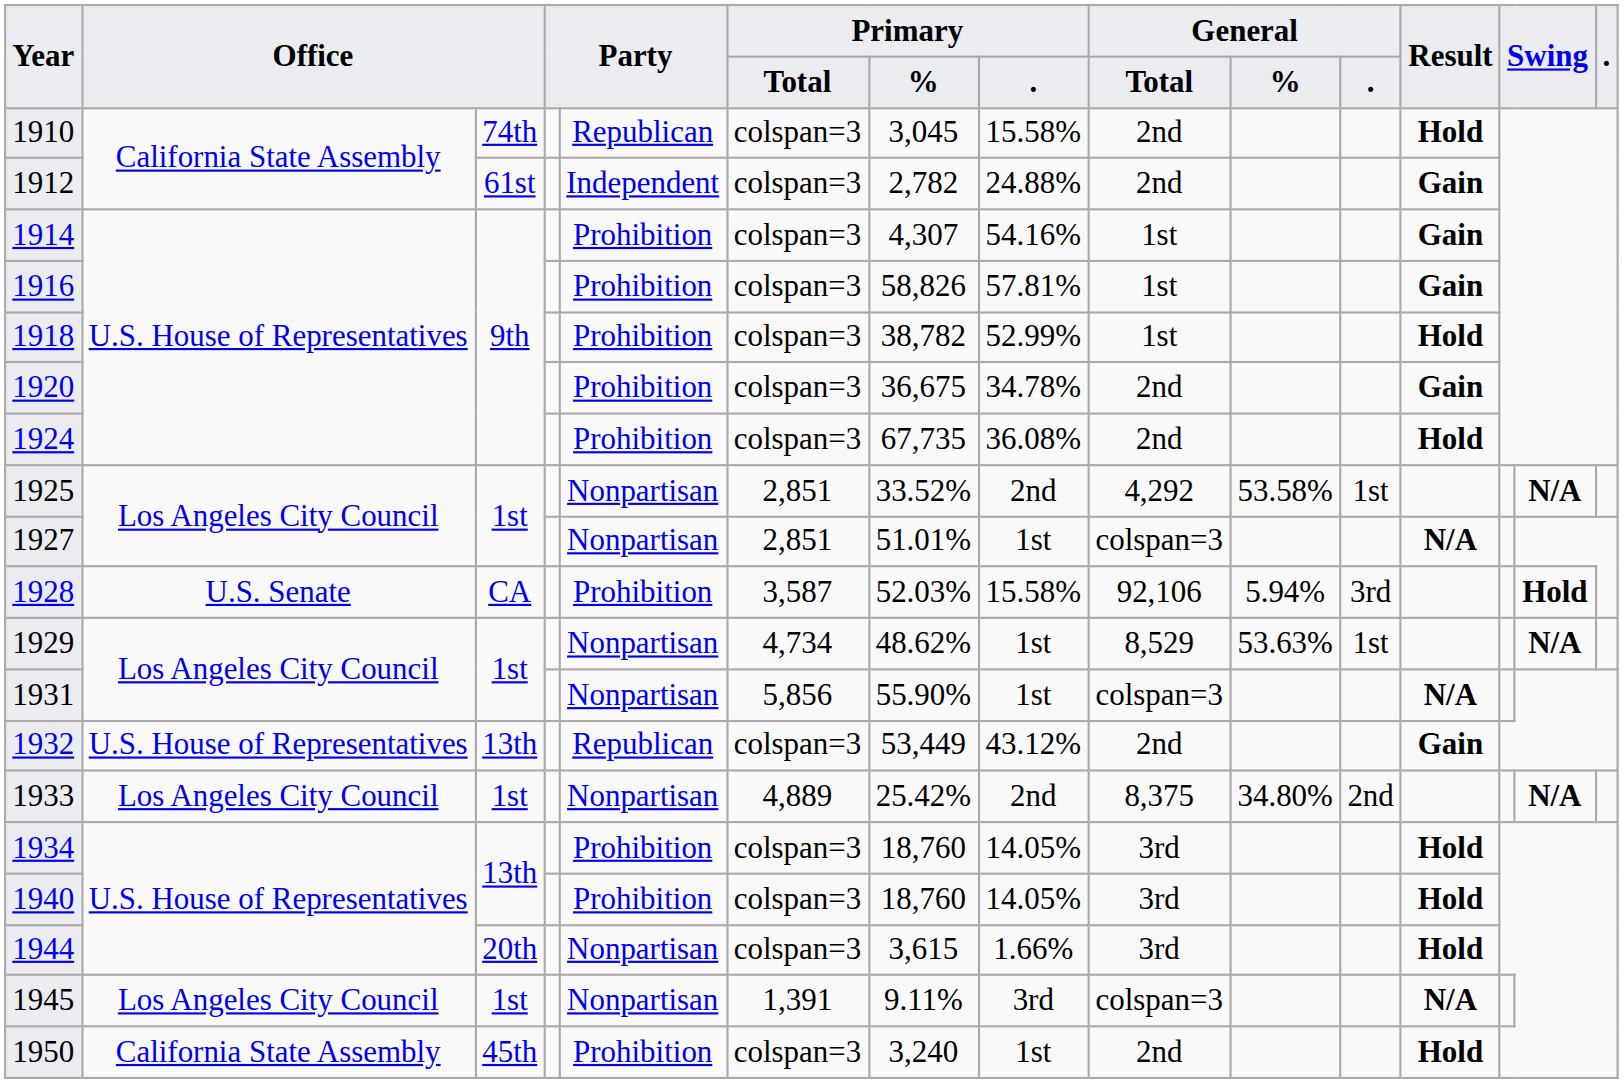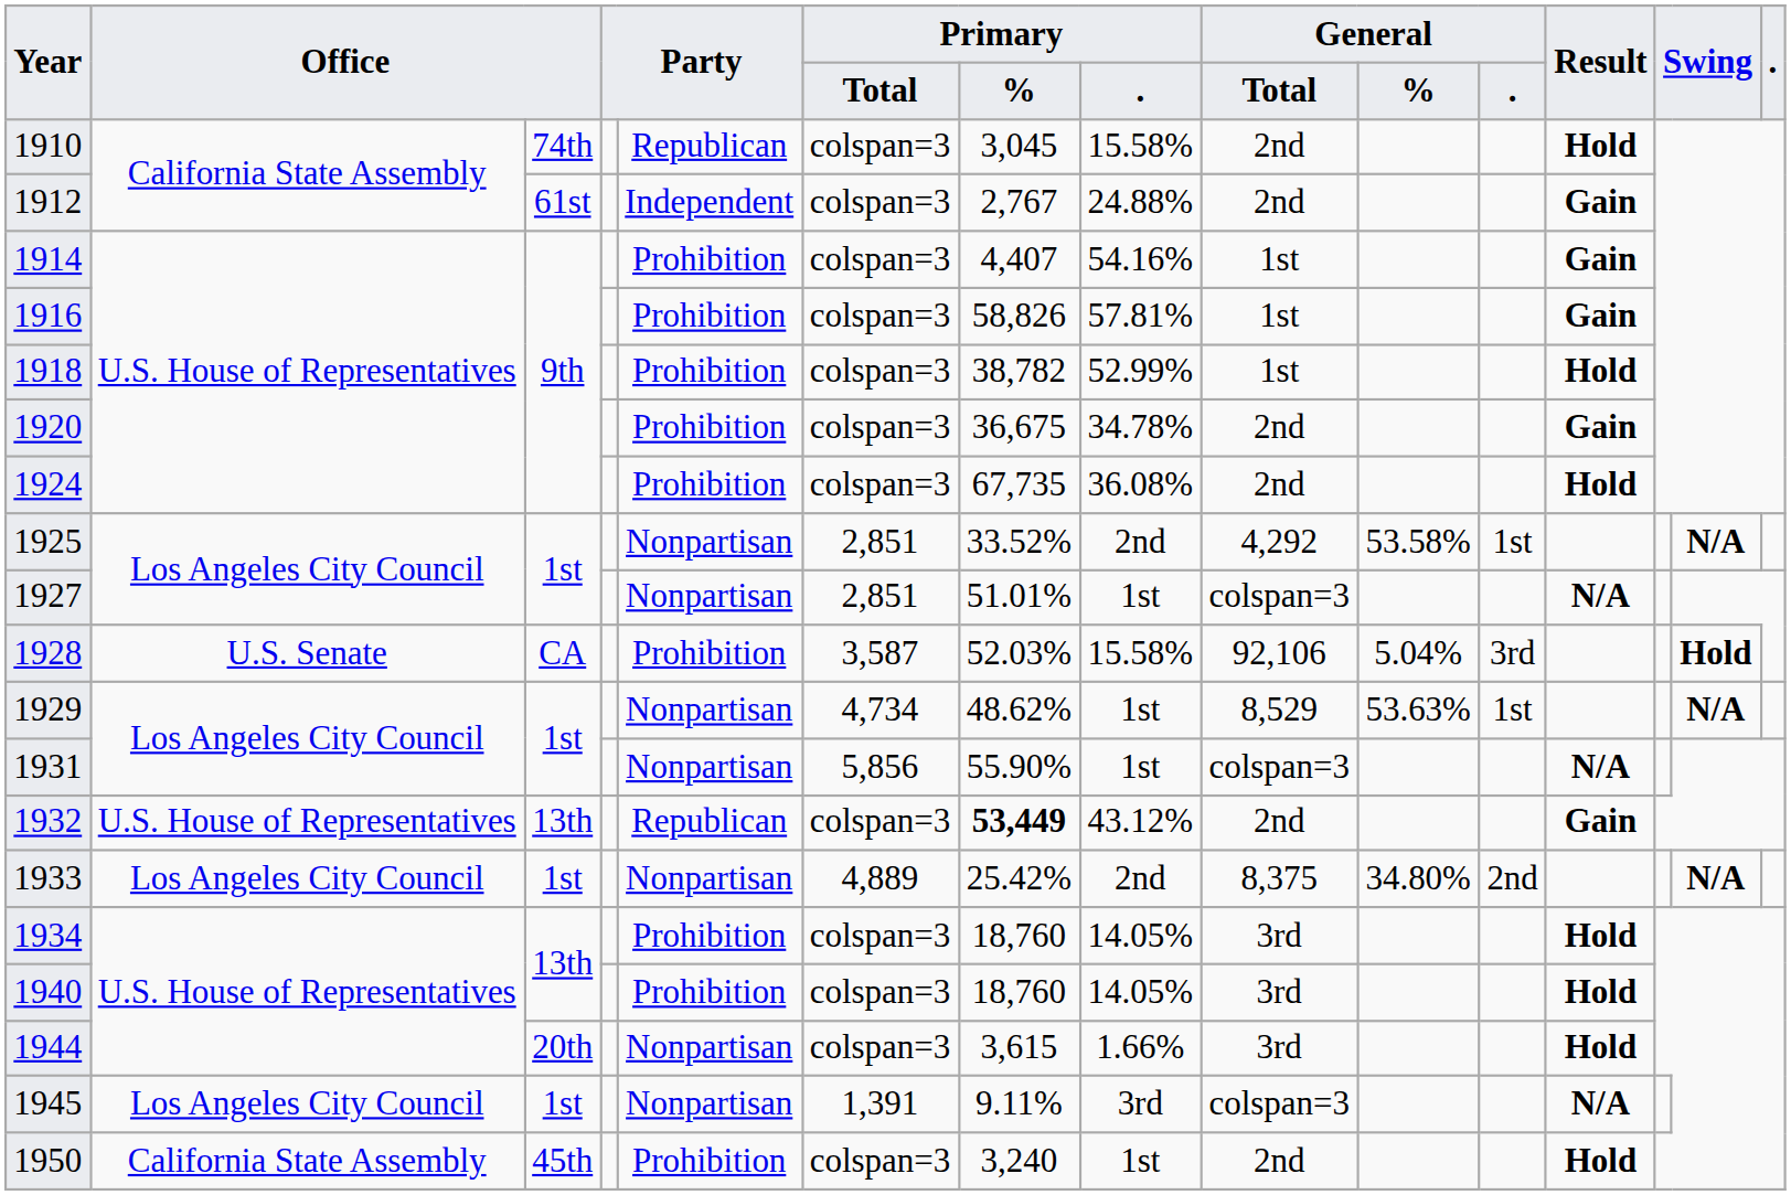1912 | Primary / %: 2,782 -> 2,767
1914 | Primary / %: 4,307 -> 4,407
1928 | General / %: 5.94% -> 5.04%
1932 | Primary / %: normal -> bold
